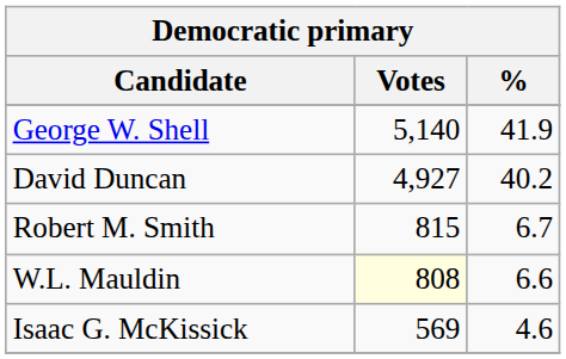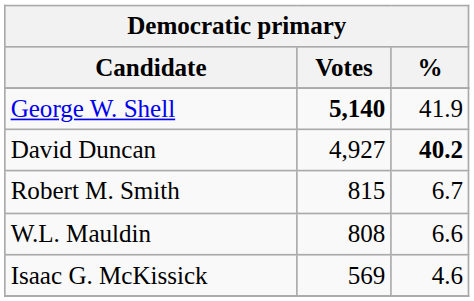George W. Shell | Votes: normal -> bold
David Duncan | %: normal -> bold
W.L. Mauldin | Votes: lightyellow background -> no background
